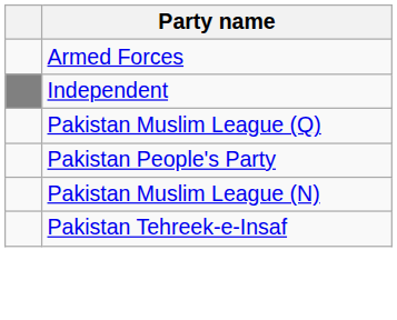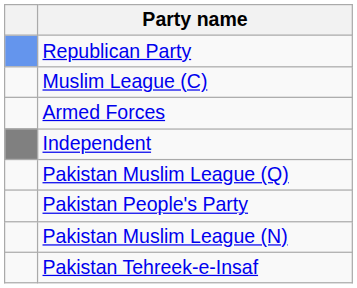+ row: Republican Party
+ row: Muslim League (C)
